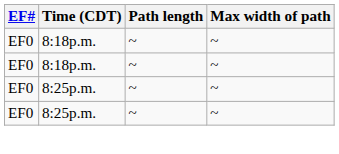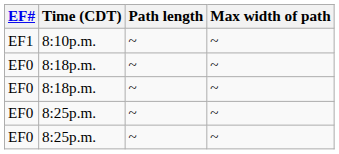+ row: EF1 | 8:10p.m. | ~ | ~
